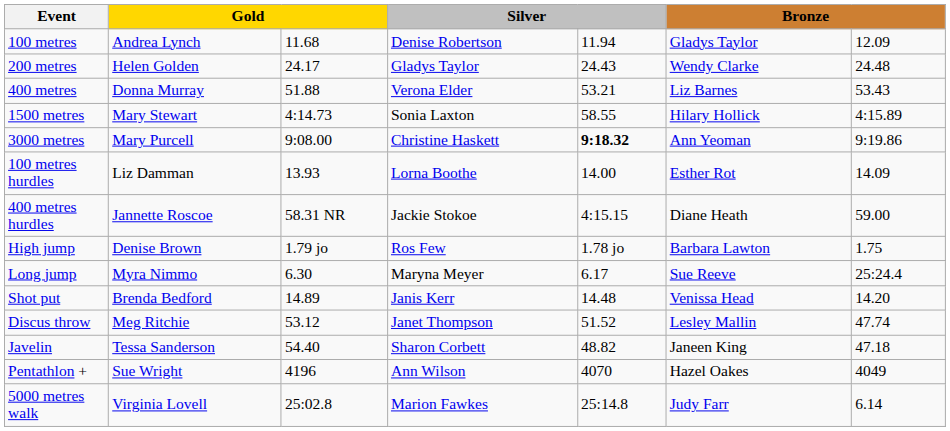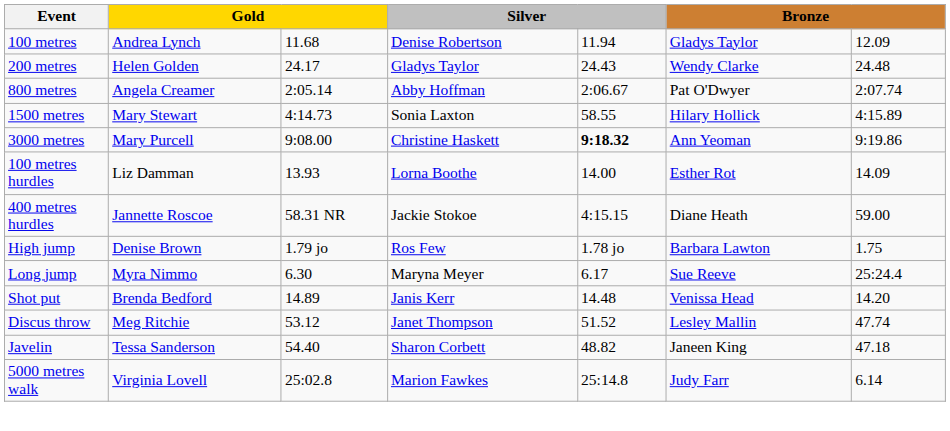- row: 400 metres | Donna Murray | 51.88 | Verona Elder | 53.21 | Liz Barnes | 53.43
+ row: 800 metres | Angela Creamer | 2:05.14 | Abby Hoffman | 2:06.67 | Pat O'Dwyer | 2:07.74
- row: Pentathlon + | Sue Wright | 4196 | Ann Wilson | 4070 | Hazel Oakes | 4049
